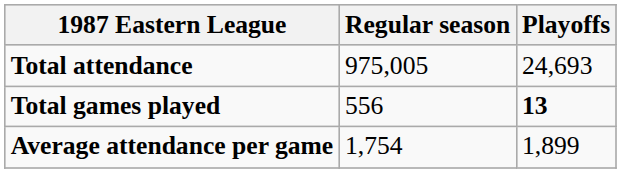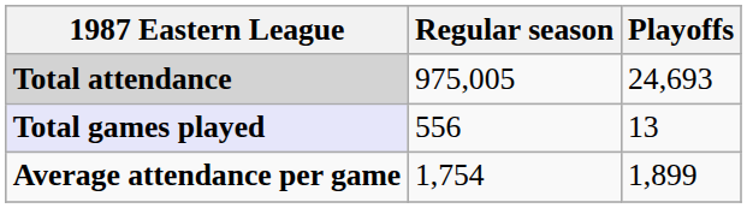row 2 | 1987 Eastern League: no background -> lightgrey background
row 3 | 1987 Eastern League: no background -> lavender background
row 3 | Playoffs: bold -> normal
